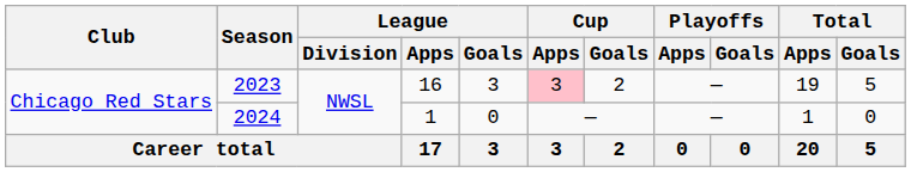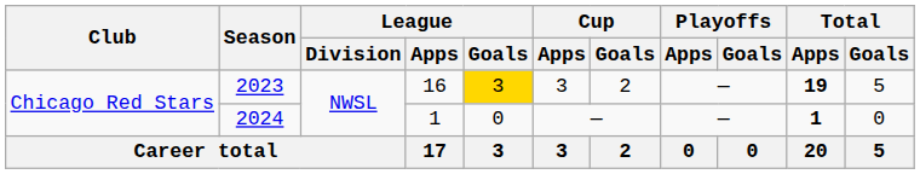2023 | League / Goals: no background -> gold background
2023 | Cup / Apps: pink background -> no background
2023 | Total / Apps: normal -> bold
2024 | Total / Apps: normal -> bold
